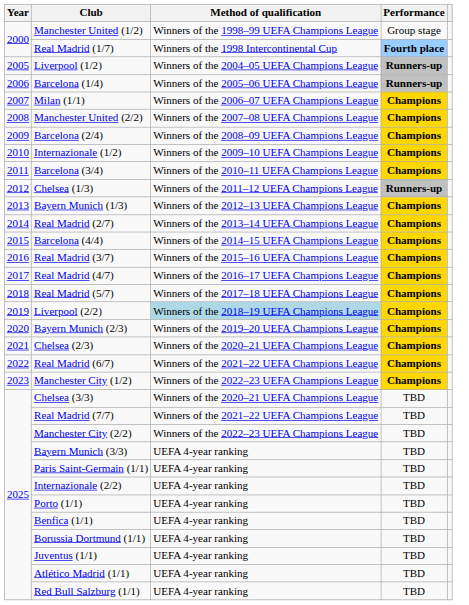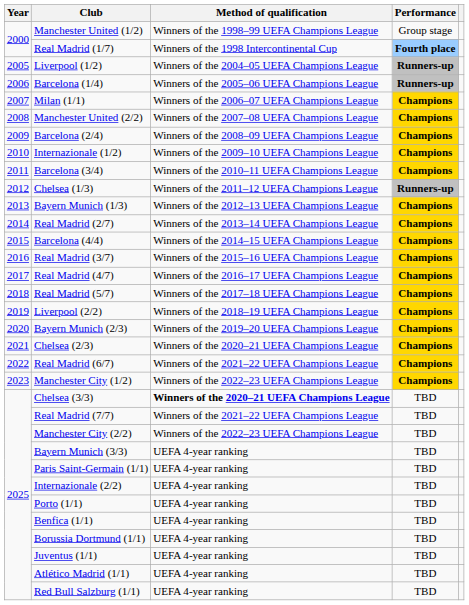Liverpool (2/2) | Method of qualification: lightblue background -> no background
Chelsea (3/3) | Method of qualification: normal -> bold
